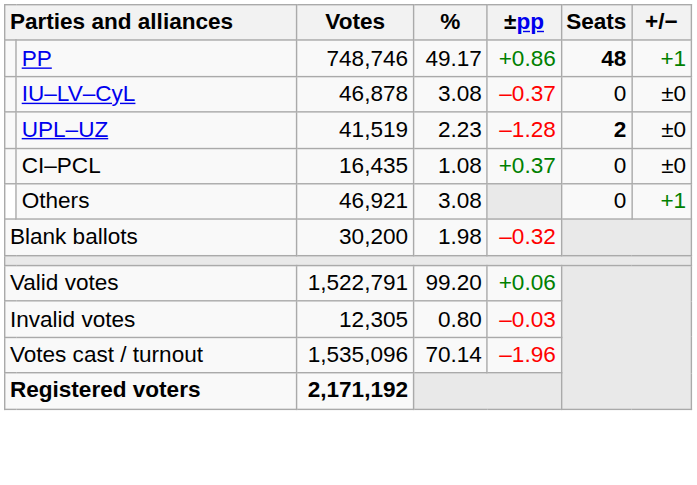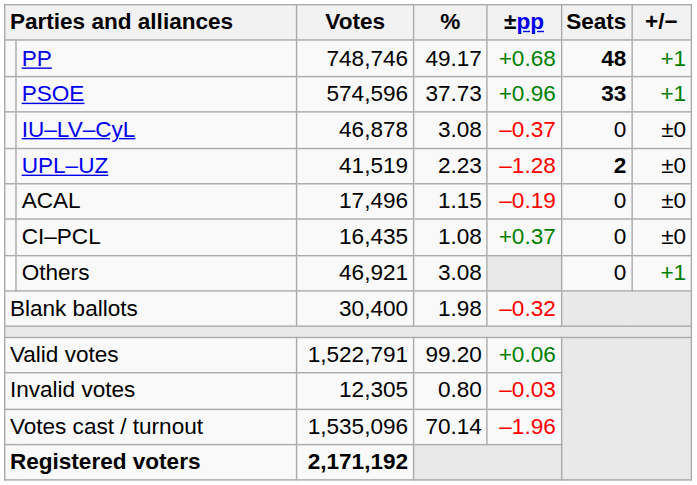PP | ±pp: +0.86 -> +0.68
+ row: PSOE | 574,596 | 37.73 | +0.96 | 33 | +1
+ row: ACAL | 17,496 | 1.15 | –0.19 | 0 | ±0
Blank ballots | Votes: 30,200 -> 30,400
